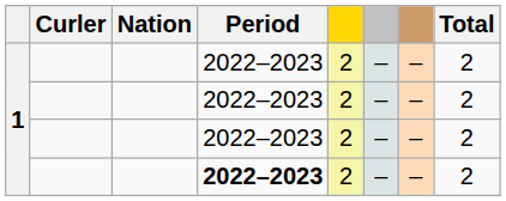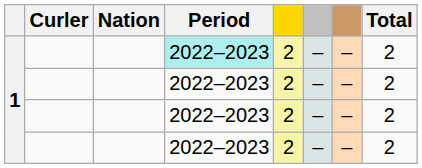row 2 | Period: no background -> paleturquoise background
row 5 | Period: bold -> normal
